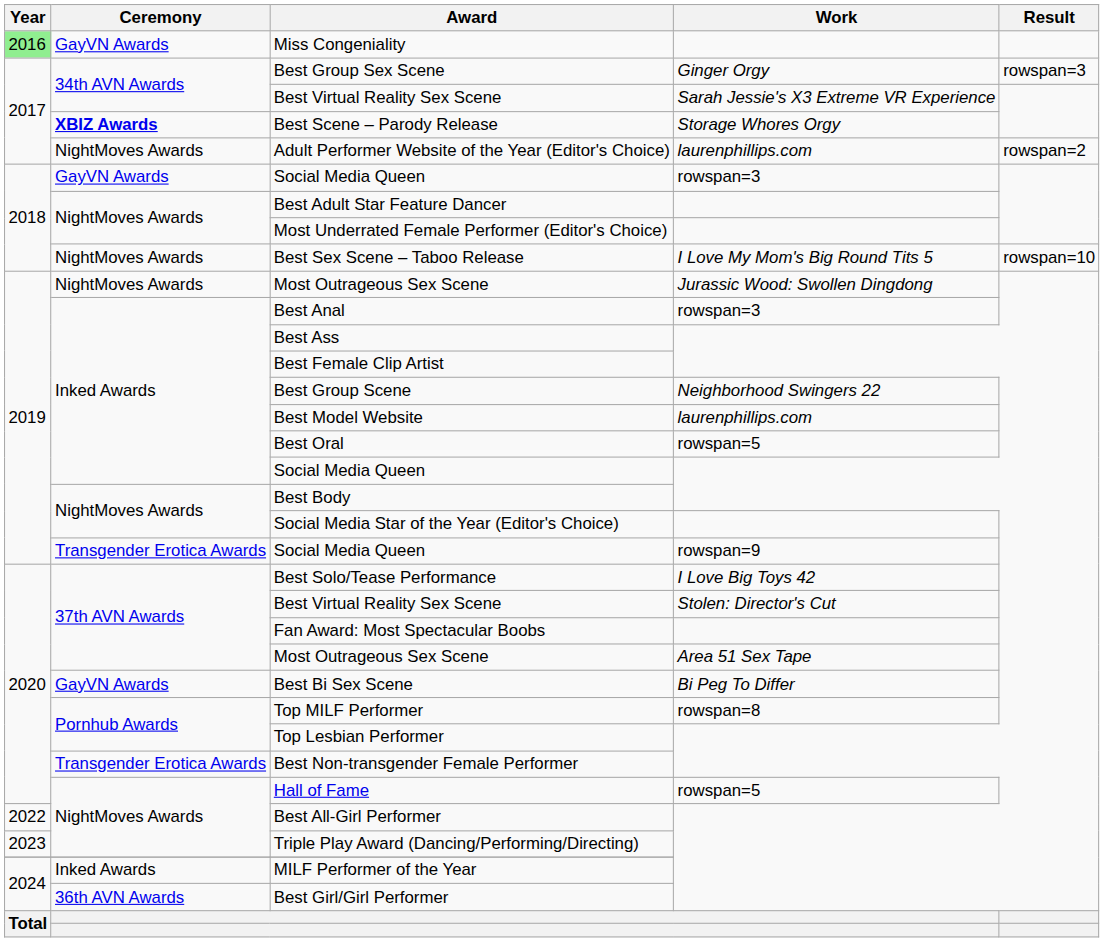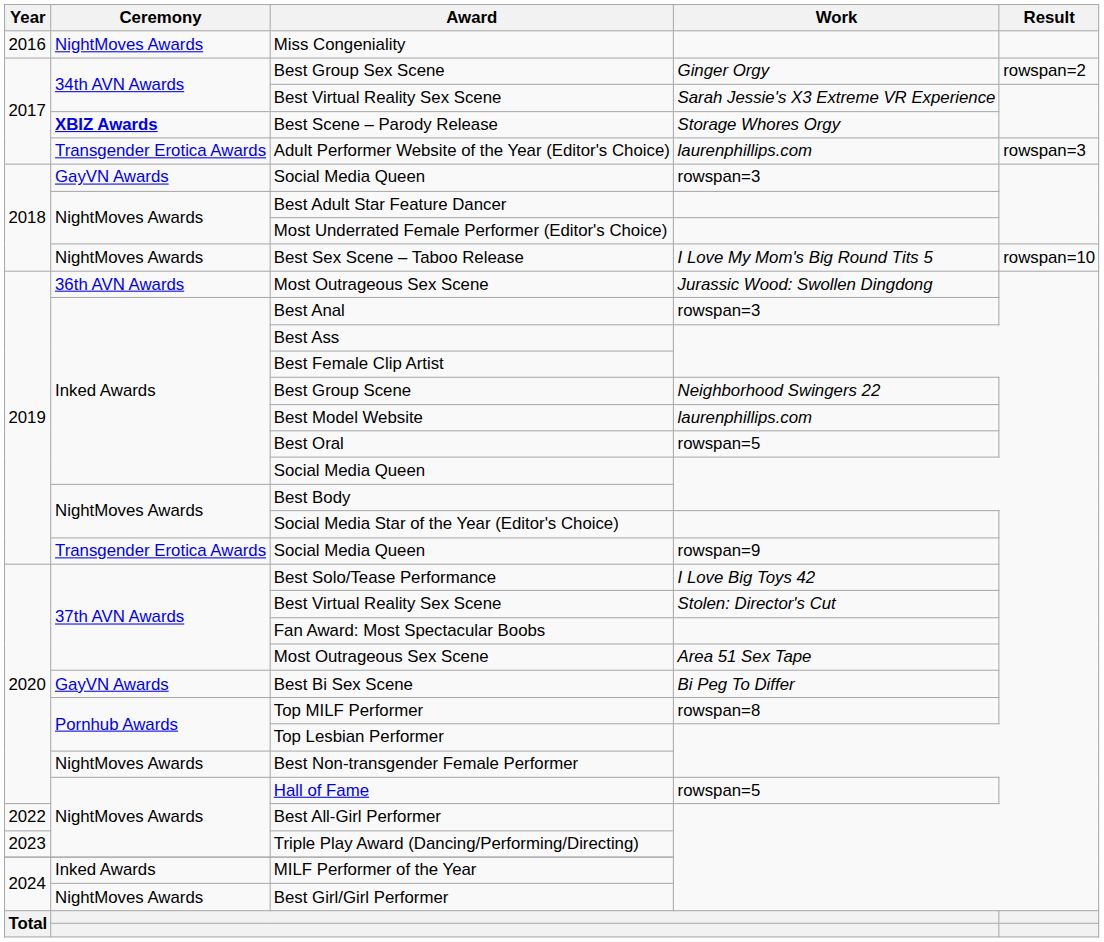Miss Congeniality | Year: lightgreen background -> no background
Miss Congeniality | Ceremony: GayVN Awards -> NightMoves Awards
Best Group Sex Scene | Result: rowspan=3 -> rowspan=2
Adult Performer Website of the Year (Editor's Choice) | Ceremony: NightMoves Awards -> Transgender Erotica Awards
Adult Performer Website of the Year (Editor's Choice) | Result: rowspan=2 -> rowspan=3
Most Outrageous Sex Scene / Jurassic Wood: Swollen Dingdong | Ceremony: NightMoves Awards -> 36th AVN Awards
Best Non-transgender Female Performer | Ceremony: Transgender Erotica Awards -> NightMoves Awards
Best Girl/Girl Performer | Ceremony: 36th AVN Awards -> NightMoves Awards
